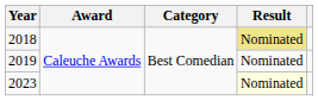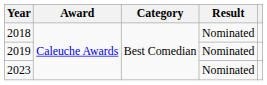2018 | Result: khaki background -> no background
2023 | Result: lightyellow background -> no background
